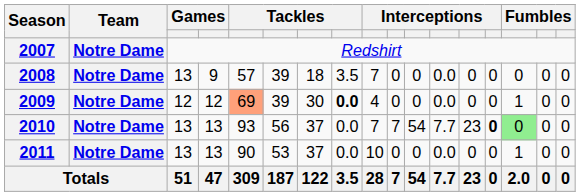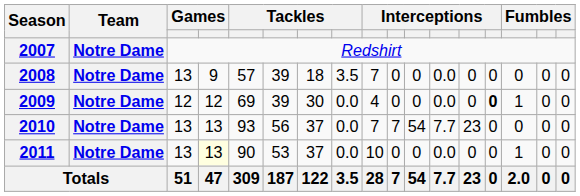2009 | column 5: lightsalmon background -> no background
2009 | column 8: bold -> normal
2009 | column 14: normal -> bold
2010 | column 14: bold -> normal
2010 | column 15: lightgreen background -> no background
2011 | column 4: no background -> lightyellow background
